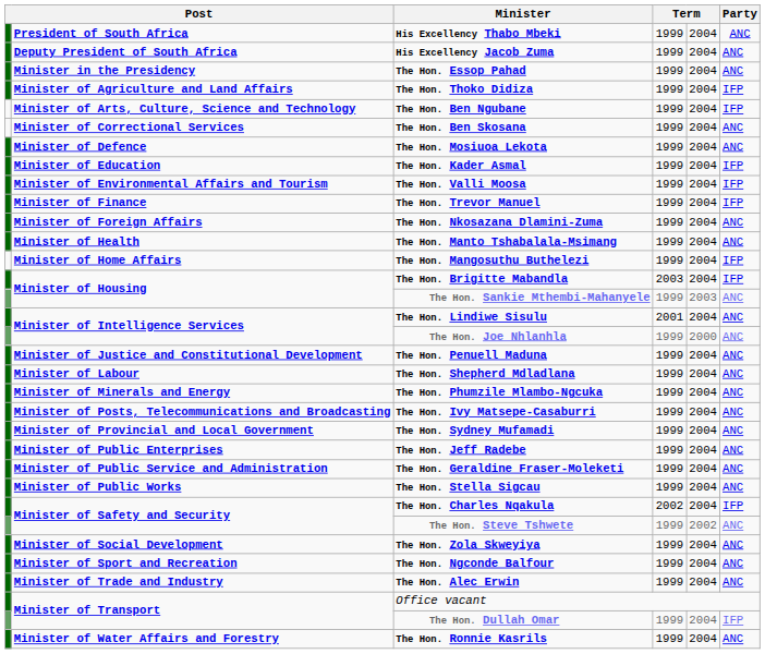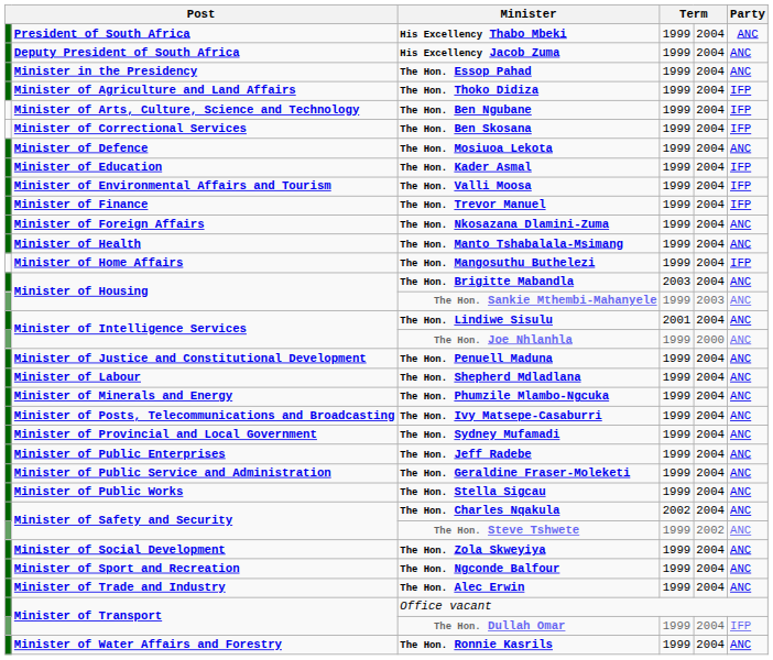The Hon. Ben Skosana | Party: ANC -> IFP
The Hon. Brigitte Mabandla | Party: IFP -> ANC
The Hon. Charles Nqakula | Party: IFP -> ANC
